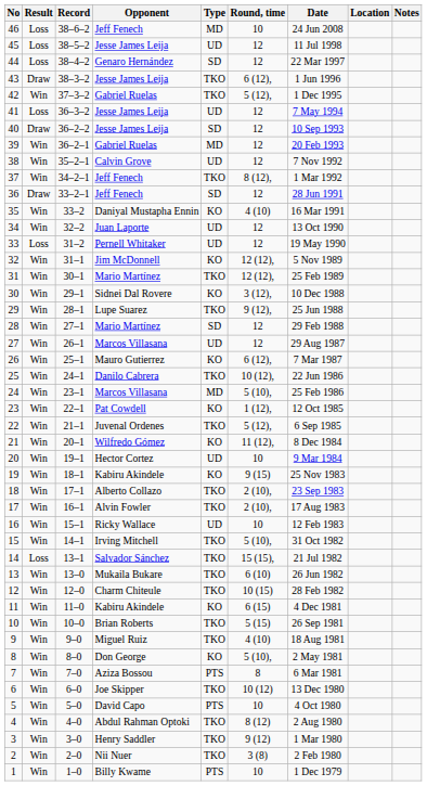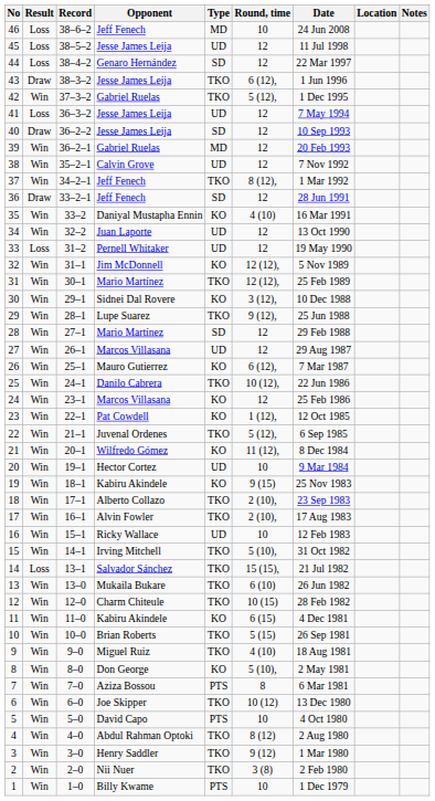24 | Type: MD -> KO
24 | Round, time: 5 (10), -> 12
